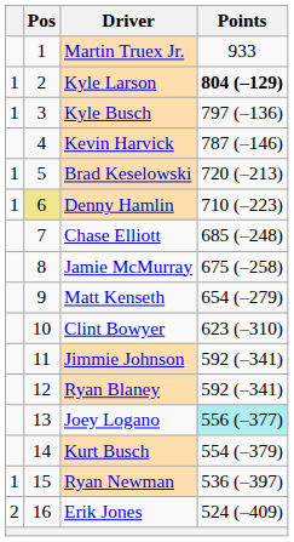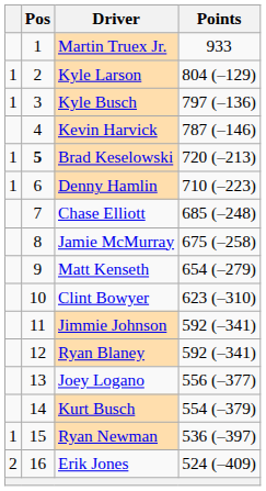Kyle Larson | Points: bold -> normal
Brad Keselowski | Pos: normal -> bold
Denny Hamlin | Pos: khaki background -> no background
Joey Logano | Points: paleturquoise background -> no background
